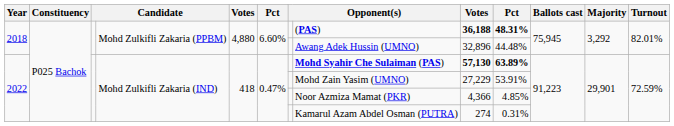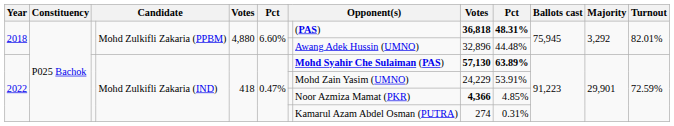row 2 | column 9: 36,188 -> 36,818
row 5 | column 9: 27,229 -> 24,229
row 6 | column 9: normal -> bold
